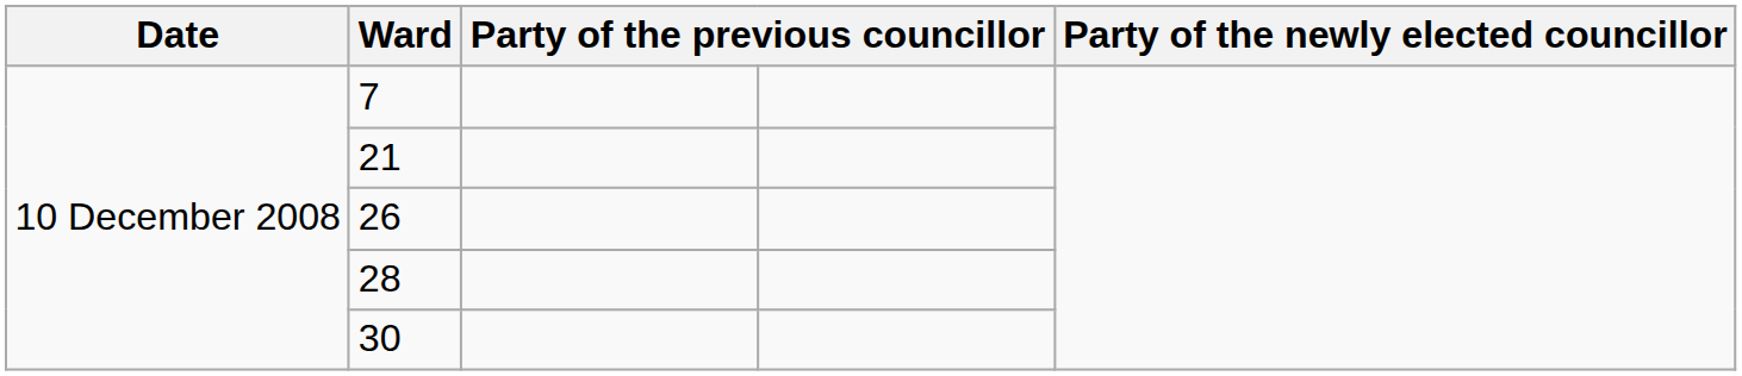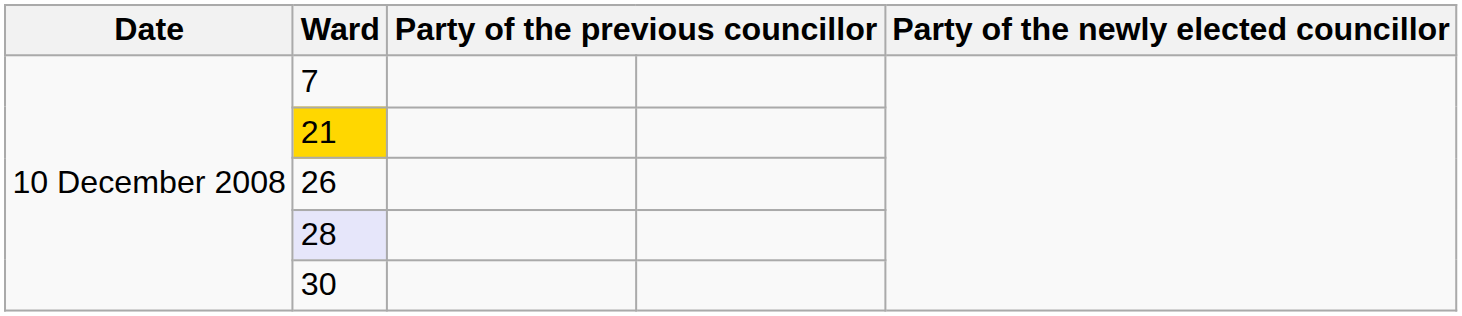21 | Ward: no background -> gold background
28 | Ward: no background -> lavender background
